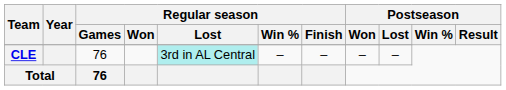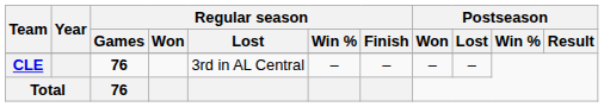CLE | Regular season / Games: normal -> bold
CLE | Regular season / Lost: paleturquoise background -> no background
